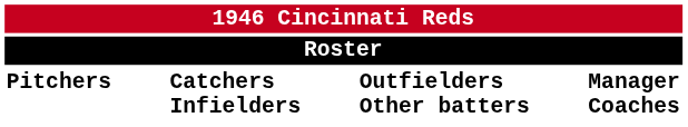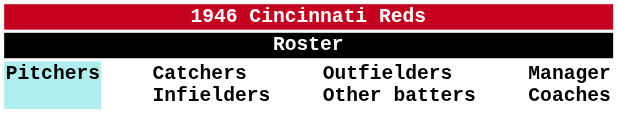Pitchers | column 1: no background -> paleturquoise background
